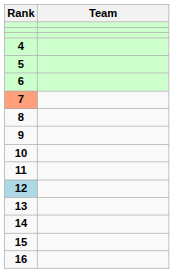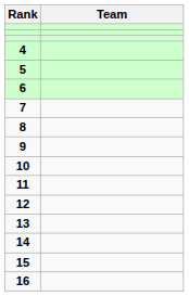row 8 | Rank: lightsalmon background -> no background
row 13 | Rank: lightblue background -> no background
